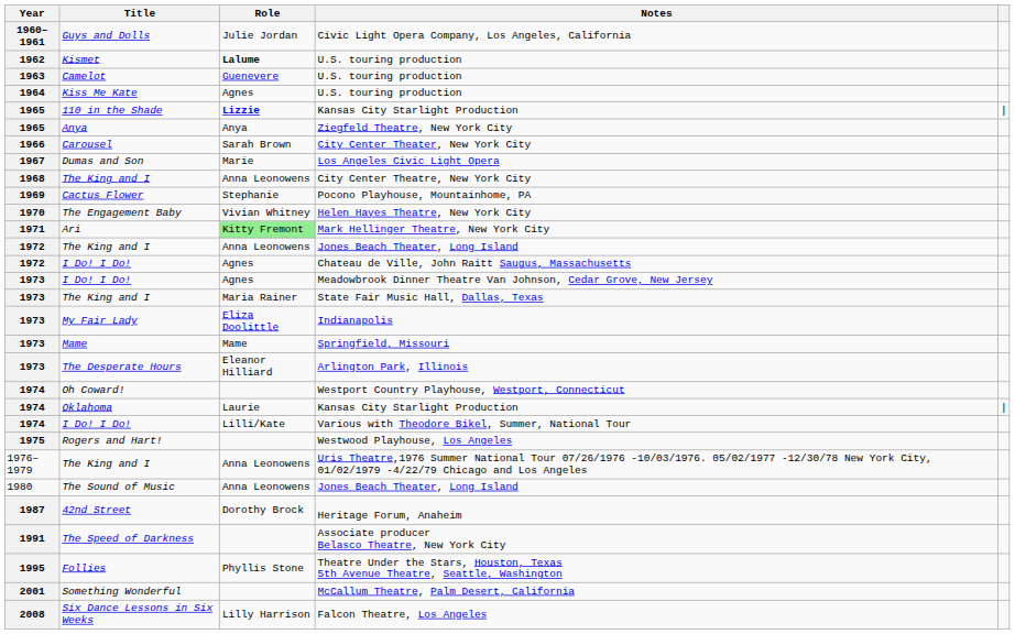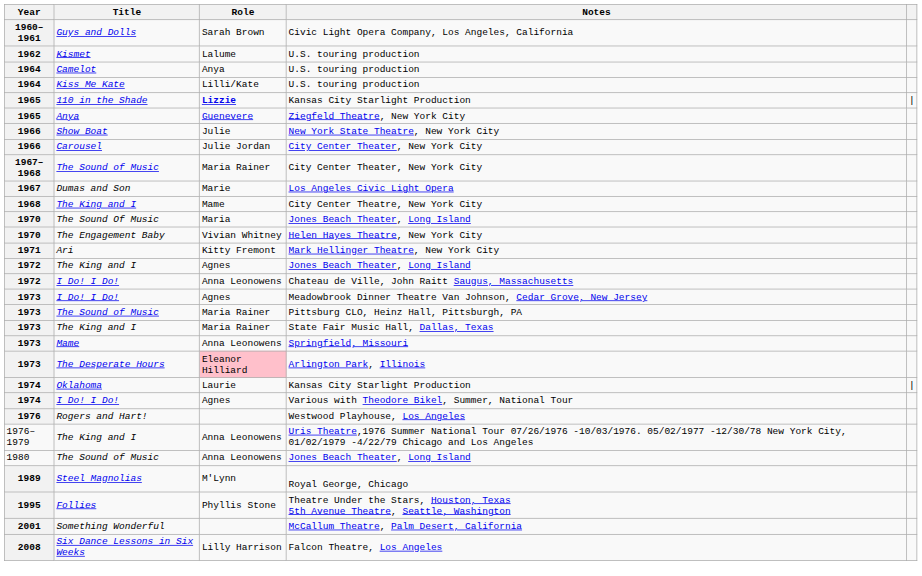Civic Light Opera Company, Los Angeles, California | Role: Julie Jordan -> Sarah Brown
Kismet / U.S. touring production | Role: bold -> normal
Camelot / U.S. touring production | Year: 1963 -> 1964
Camelot / U.S. touring production | Role: Guenevere -> Anya
Kiss Me Kate / U.S. touring production | Role: Agnes -> Lilli/Kate
Ziegfeld Theatre, New York City | Role: Anya -> Guenevere
+ row: 1966 | Show Boat | Julie | New York State Theatre, New York City
Carousel / City Center Theater, New York City | Role: Sarah Brown -> Julie Jordan
+ row: 1967–1968 | The Sound of Music | Maria Rainer | City Center Theater, New York City
City Center Theatre, New York City | Role: Anna Leonowens -> Mame
- row: 1969 | Cactus Flower | Stephanie | Pocono Playhouse, Mountainhome, PA
+ row: 1970 | The Sound Of Music | Maria | Jones Beach Theater, Long Island
Mark Hellinger Theatre, New York City | Role: lightgreen background -> no background
The King and I / Jones Beach Theater, Long Island | Role: Anna Leonowens -> Agnes
Chateau de Ville, John Raitt Saugus, Massachusetts | Role: Agnes -> Anna Leonowens
+ row: 1973 | The Sound of Music | Maria Rainer | Pittsburg CLO, Heinz Hall, Pittsburgh, PA
- row: 1973 | My Fair Lady | Eliza Doolittle | Indianapolis
Springfield, Missouri | Role: Mame -> Anna Leonowens
Arlington Park, Illinois | Role: no background -> pink background
- row: 1974 | Oh Coward! | Westport Country Playhouse, Westport, Connecticut
Various with Theodore Bikel, Summer, National Tour | Role: Lilli/Kate -> Agnes
Westwood Playhouse, Los Angeles | Year: 1975 -> 1976
- row: 1987 | 42nd Street | Dorothy Brock | Heritage Forum, Anaheim
+ row: 1989 | Steel Magnolias | M'Lynn | Royal George, Chicago
- row: 1991 | The Speed of Darkness | Associate producer Belasco Theatre, New York City
